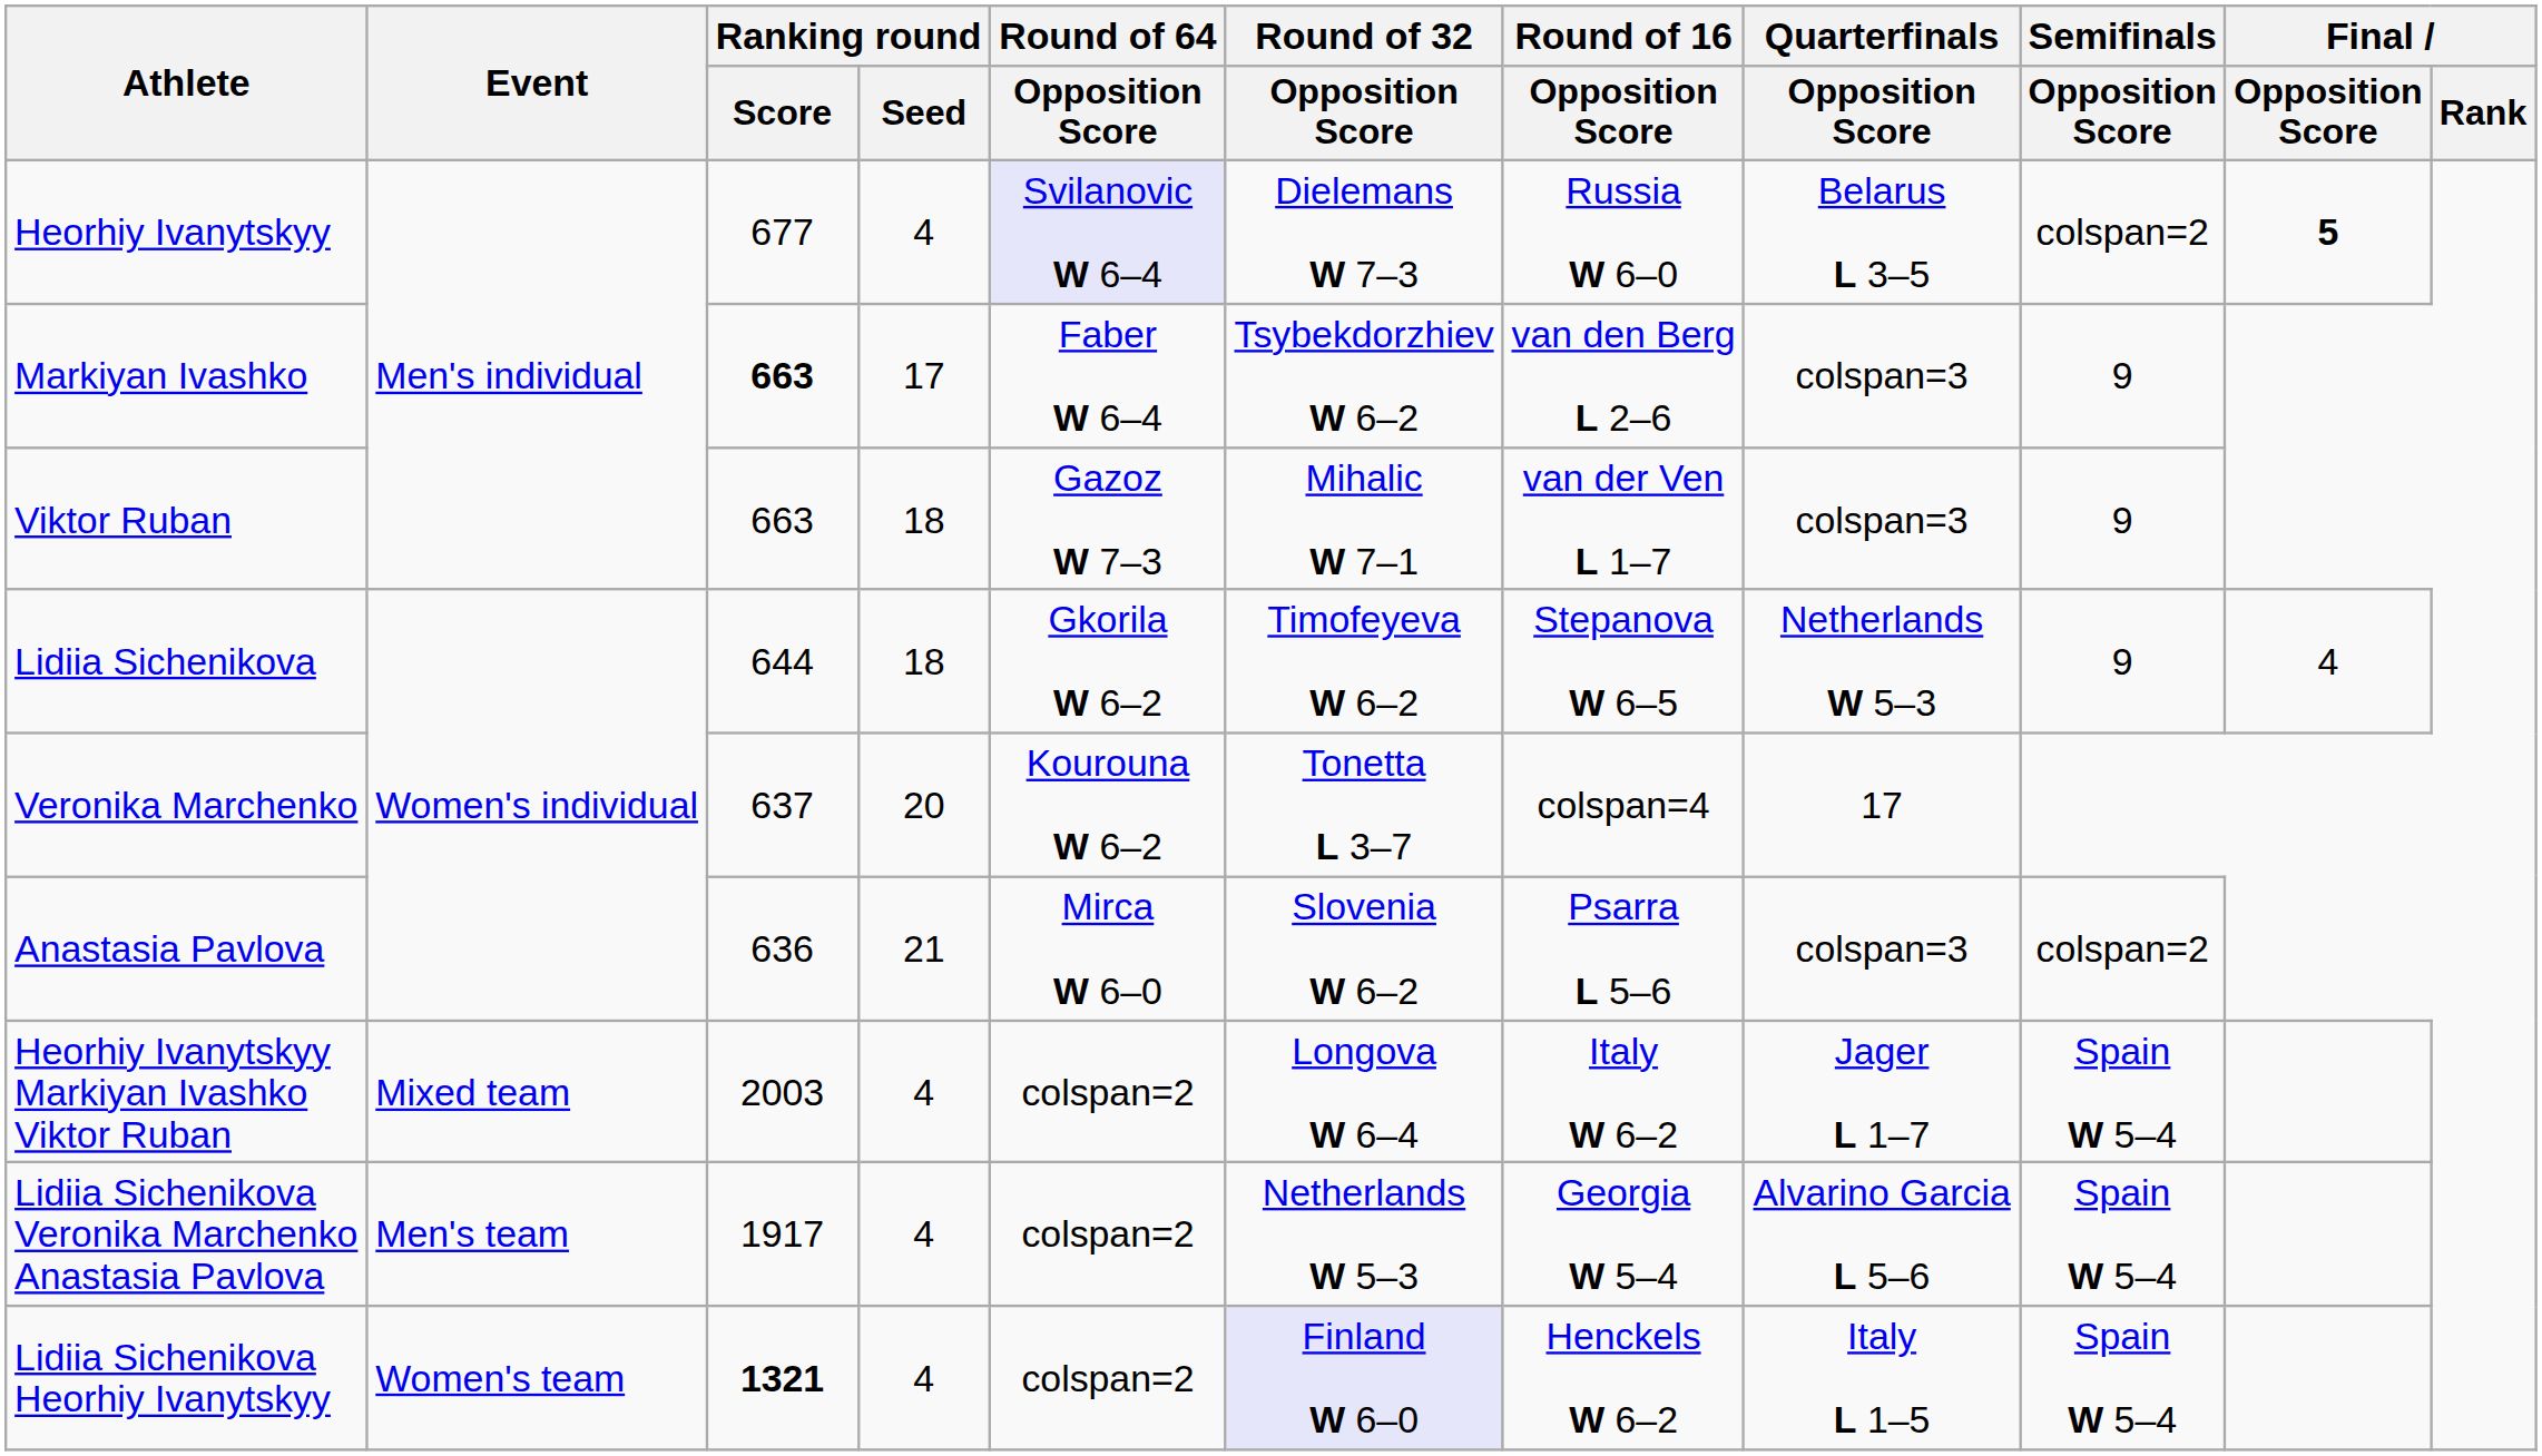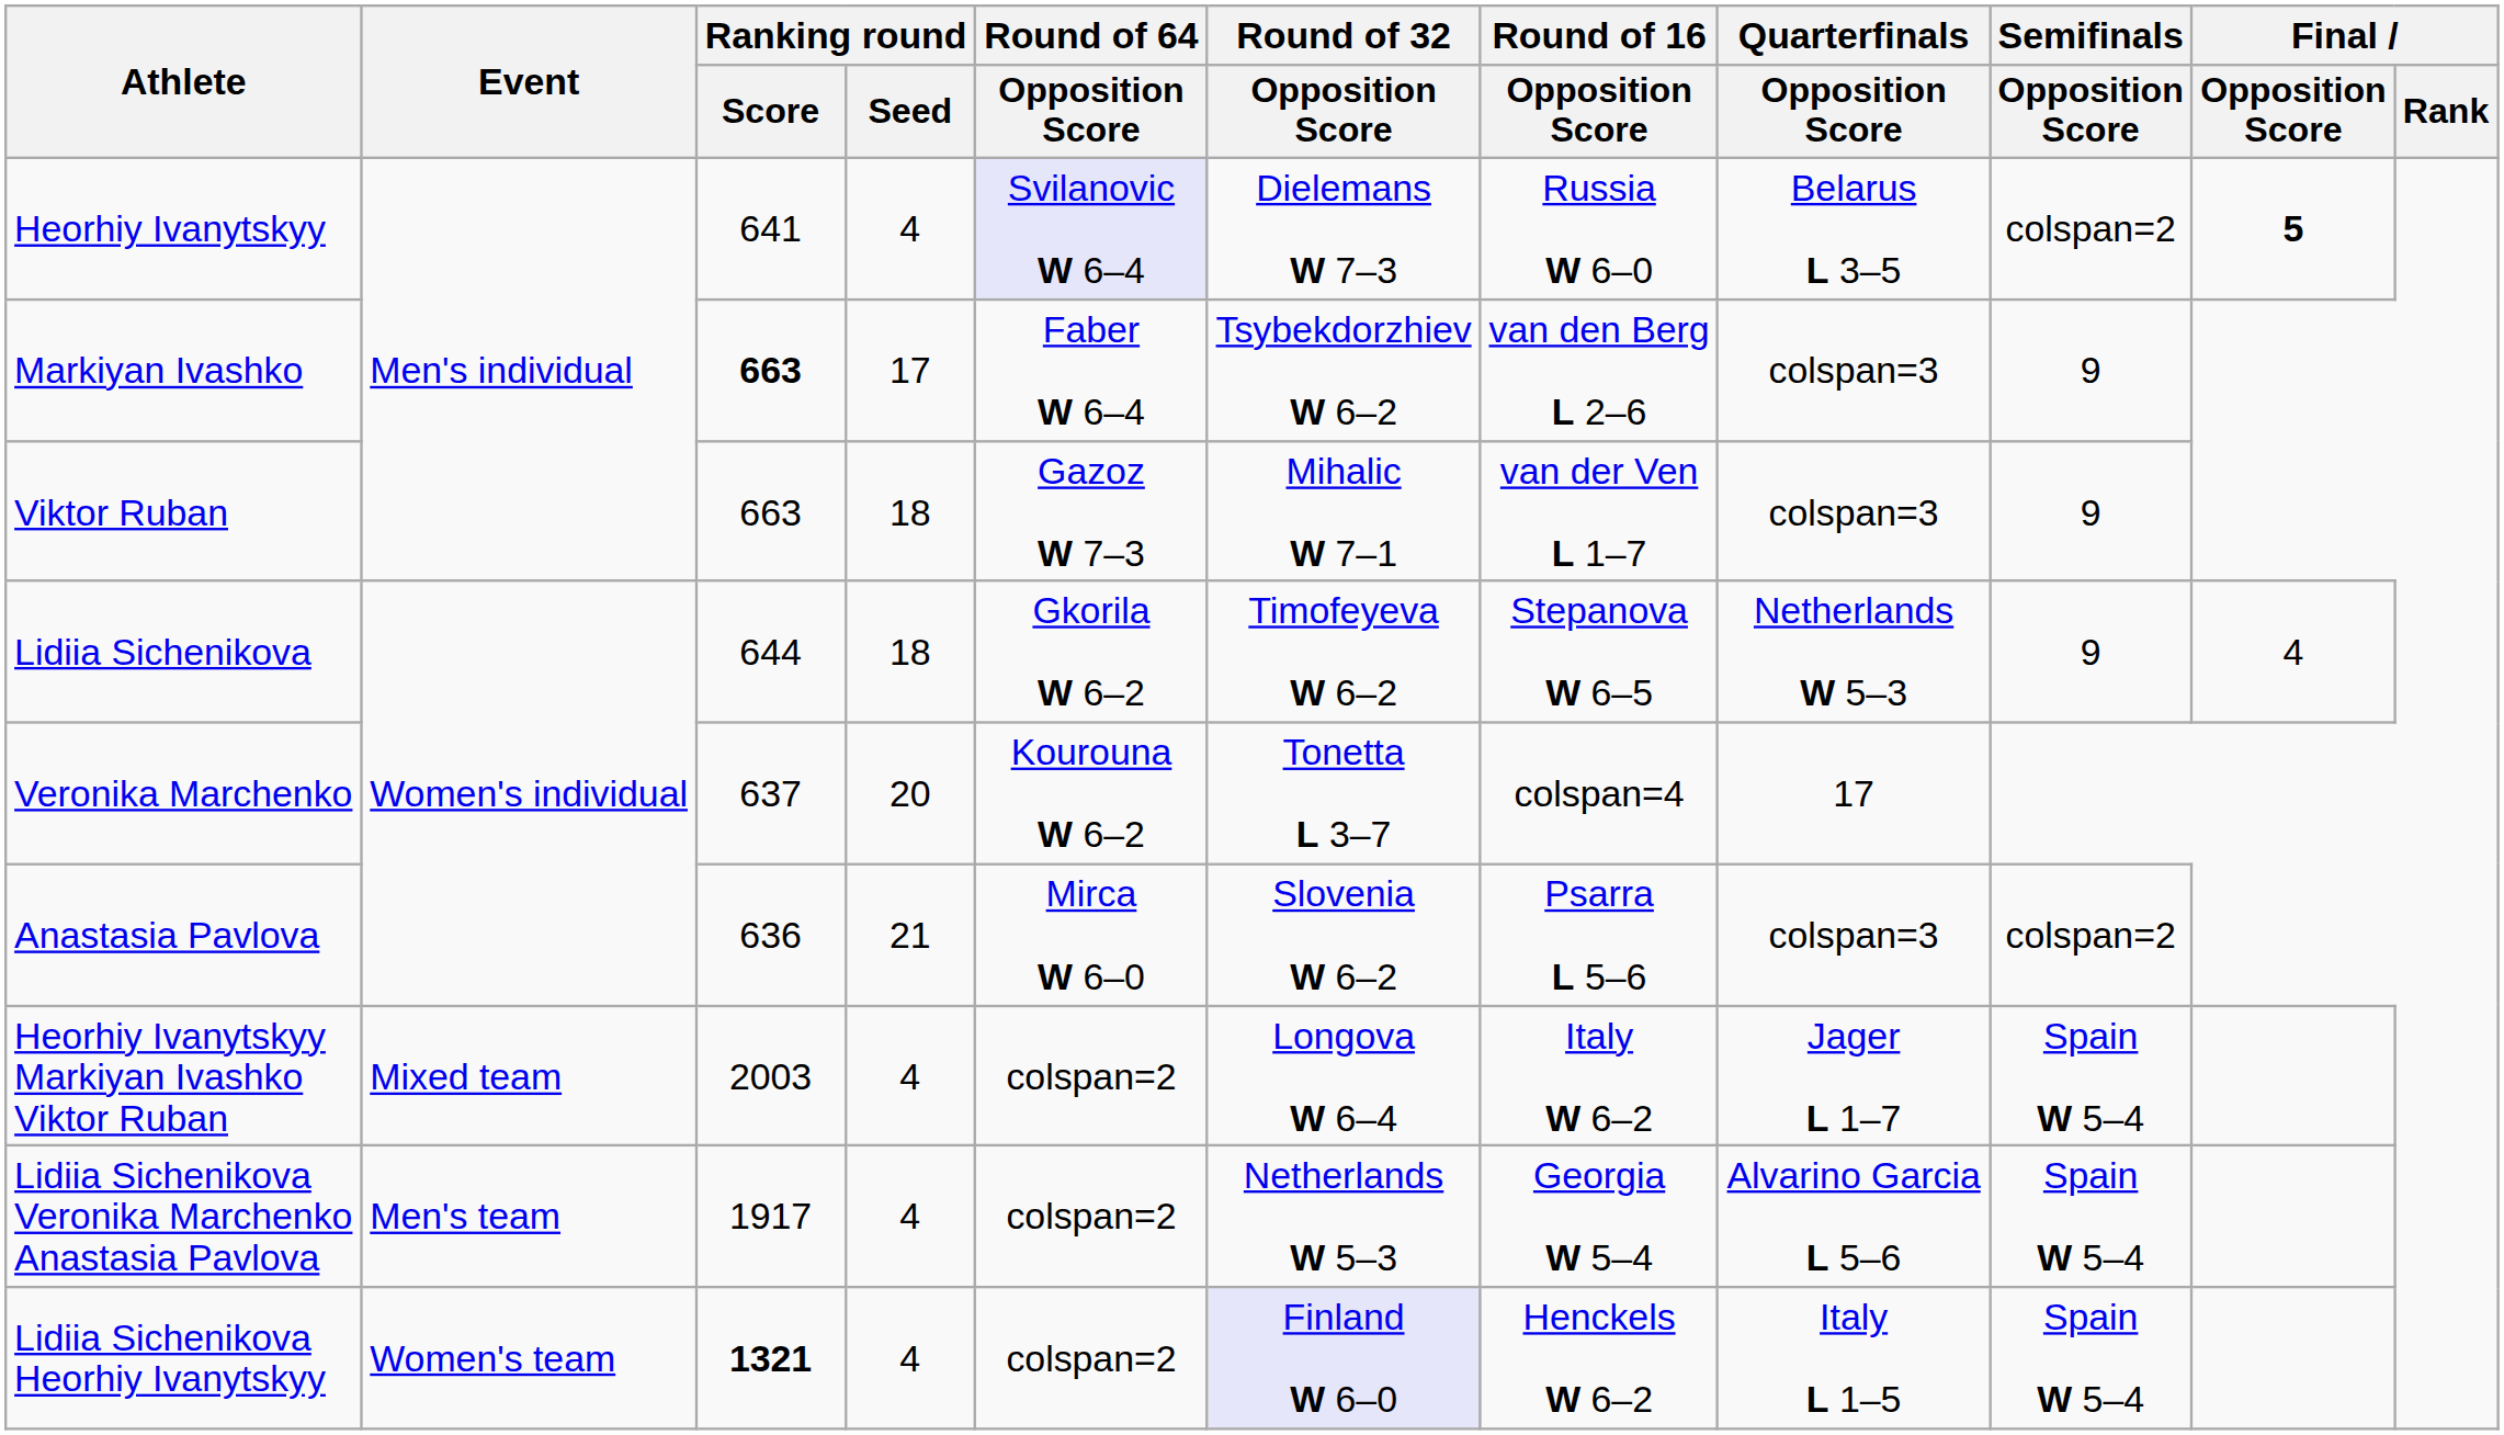Heorhiy Ivanytskyy | Ranking round / Score: 677 -> 641
